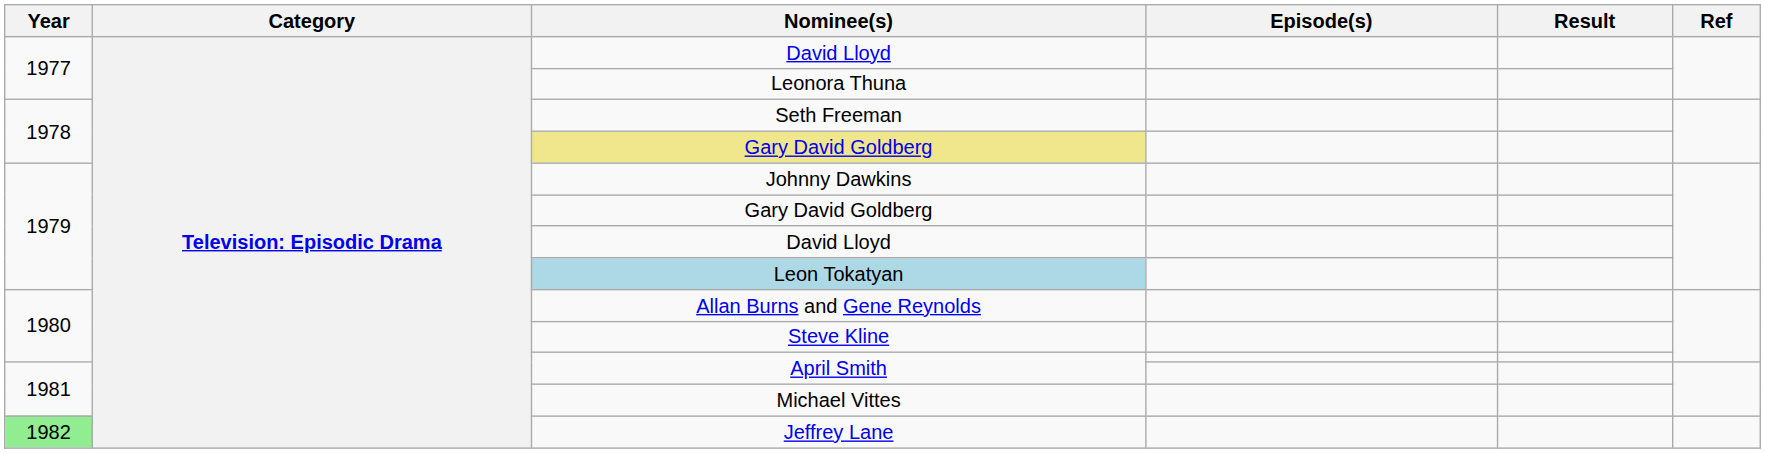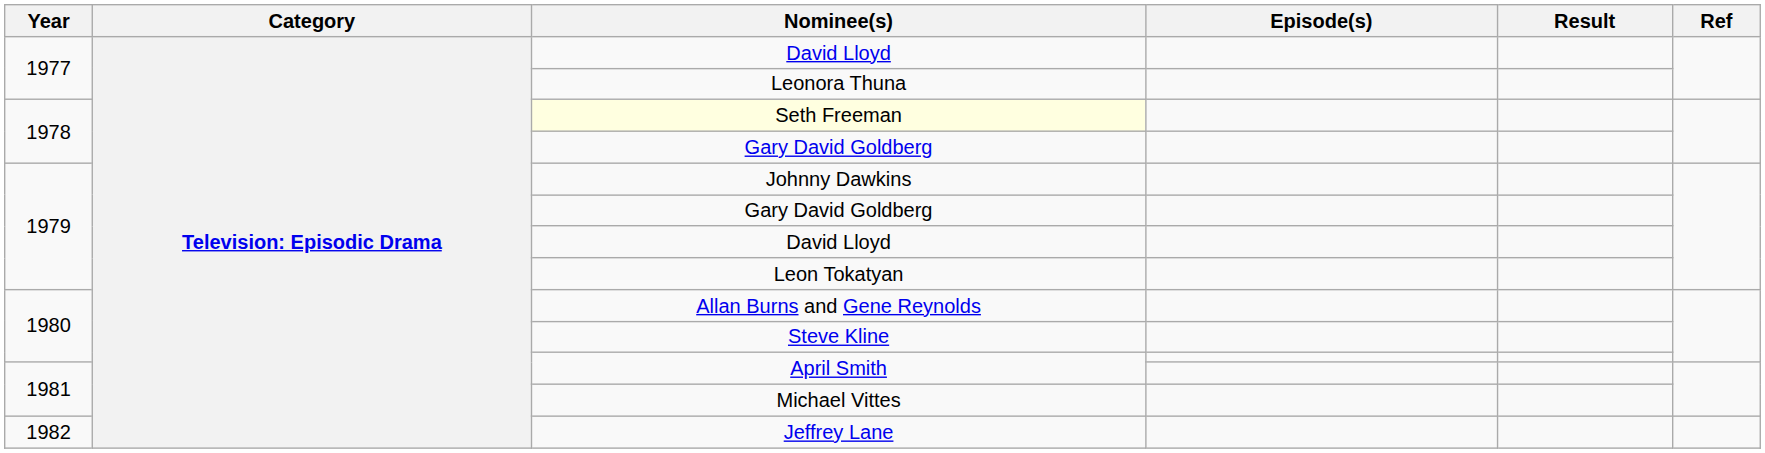Seth Freeman | Nominee(s): no background -> lightyellow background
1978 / Gary David Goldberg | Nominee(s): khaki background -> no background
Leon Tokatyan | Nominee(s): lightblue background -> no background
Jeffrey Lane | Year: lightgreen background -> no background
